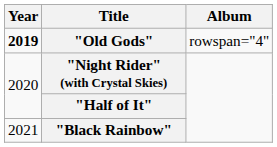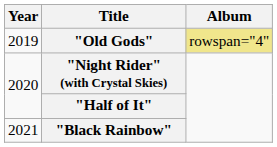"Old Gods" | Year: bold -> normal
"Old Gods" | Album: no background -> khaki background
